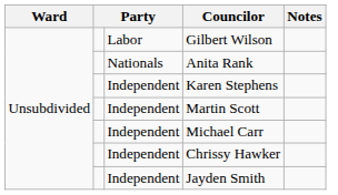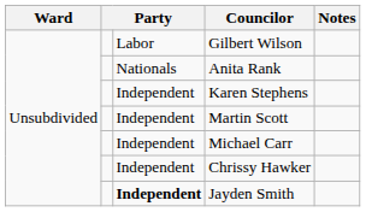Jayden Smith | column 3: normal -> bold
